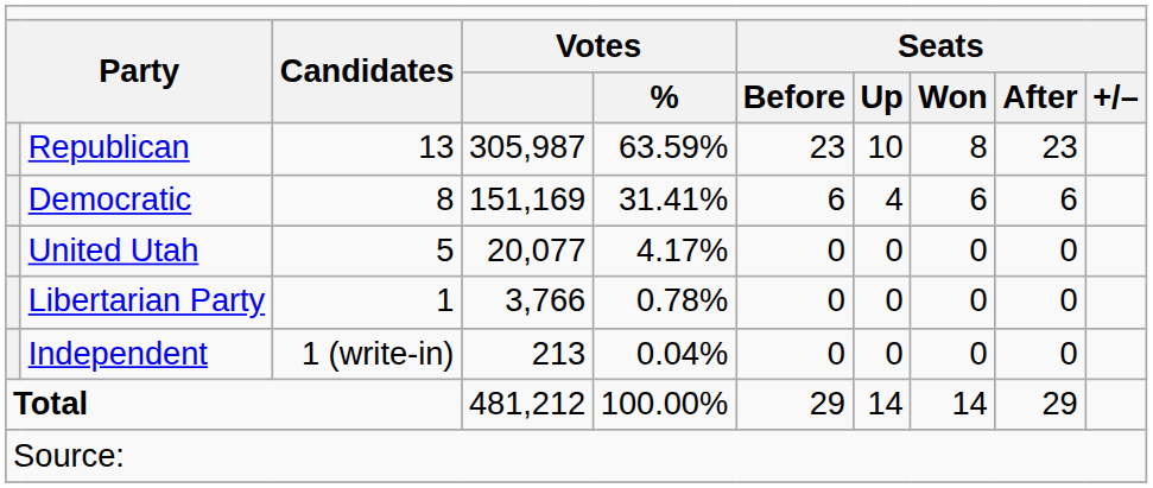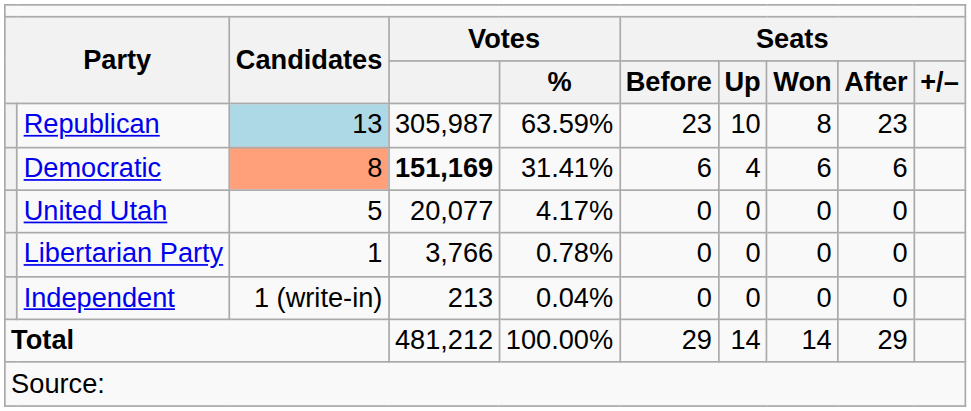Republican | column 3: no background -> lightblue background
Democratic | column 3: no background -> lightsalmon background
Democratic | column 4: normal -> bold
